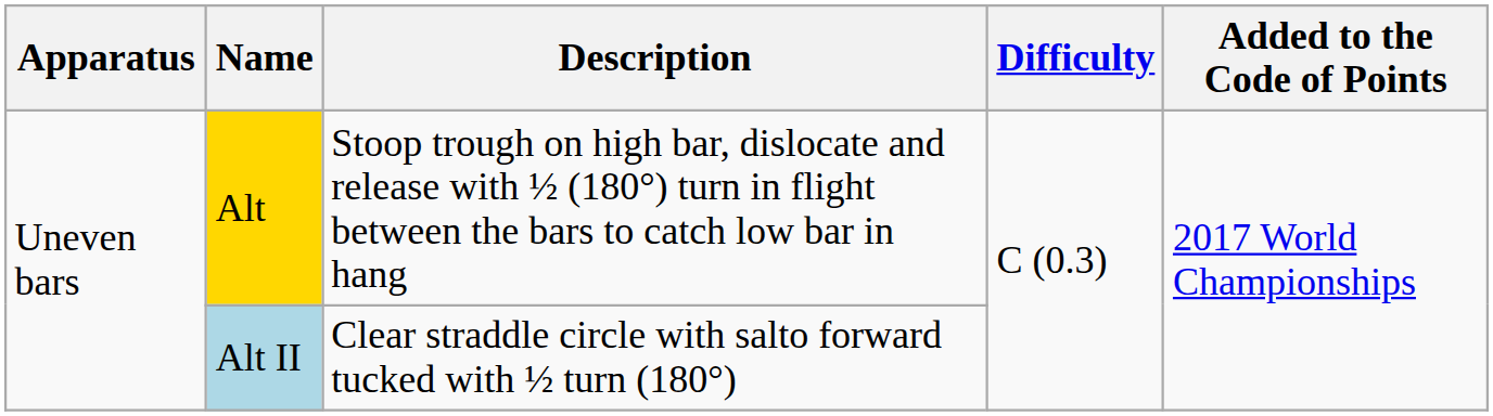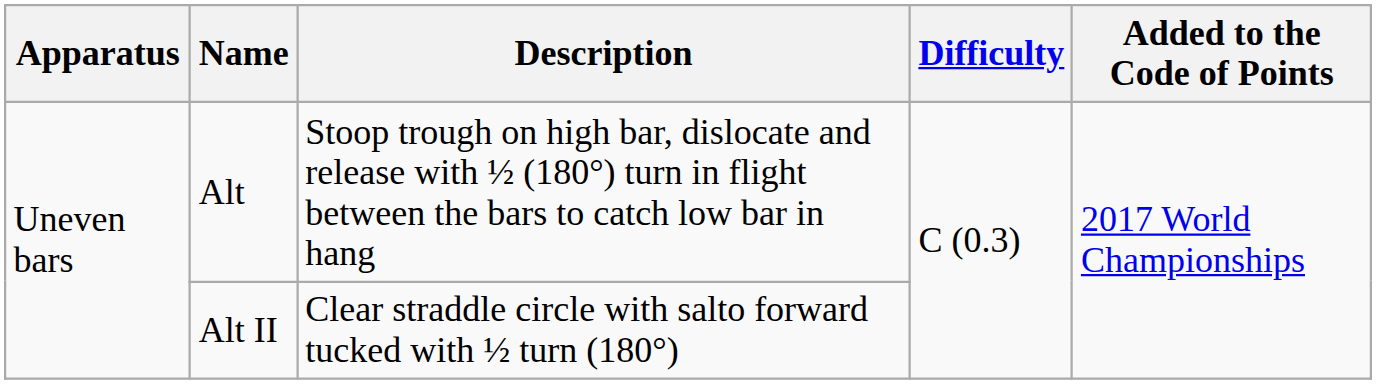Alt | Name: gold background -> no background
Alt II | Name: lightblue background -> no background
